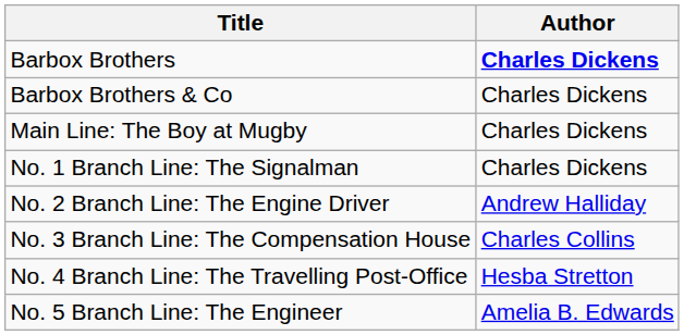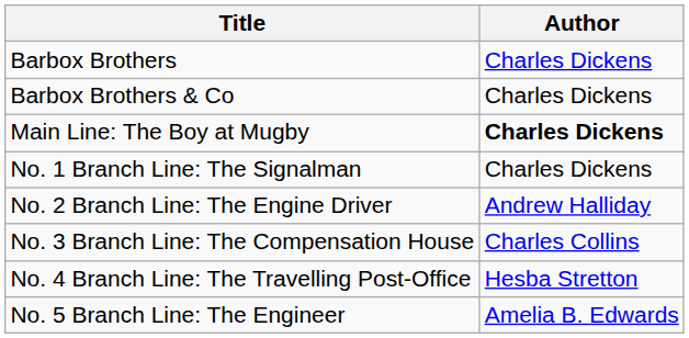Barbox Brothers | Author: bold -> normal
Main Line: The Boy at Mugby | Author: normal -> bold
